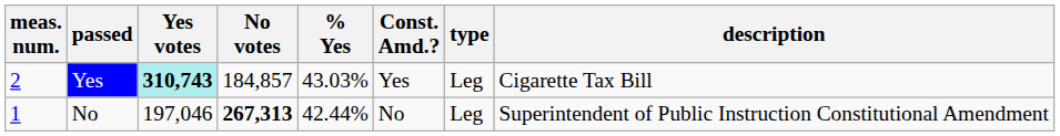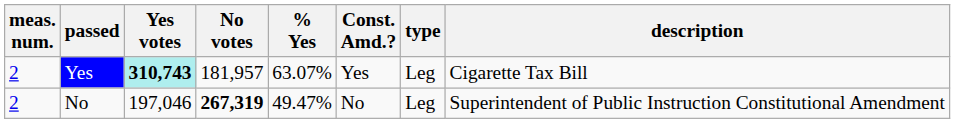row 2 | No votes: 184,857 -> 181,957
row 2 | % Yes: 43.03% -> 63.07%
row 3 | meas. num.: 1 -> 2
row 3 | No votes: 267,313 -> 267,319
row 3 | % Yes: 42.44% -> 49.47%
